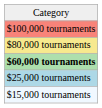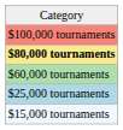row 3 | column 1: normal -> bold
row 4 | column 1: bold -> normal
